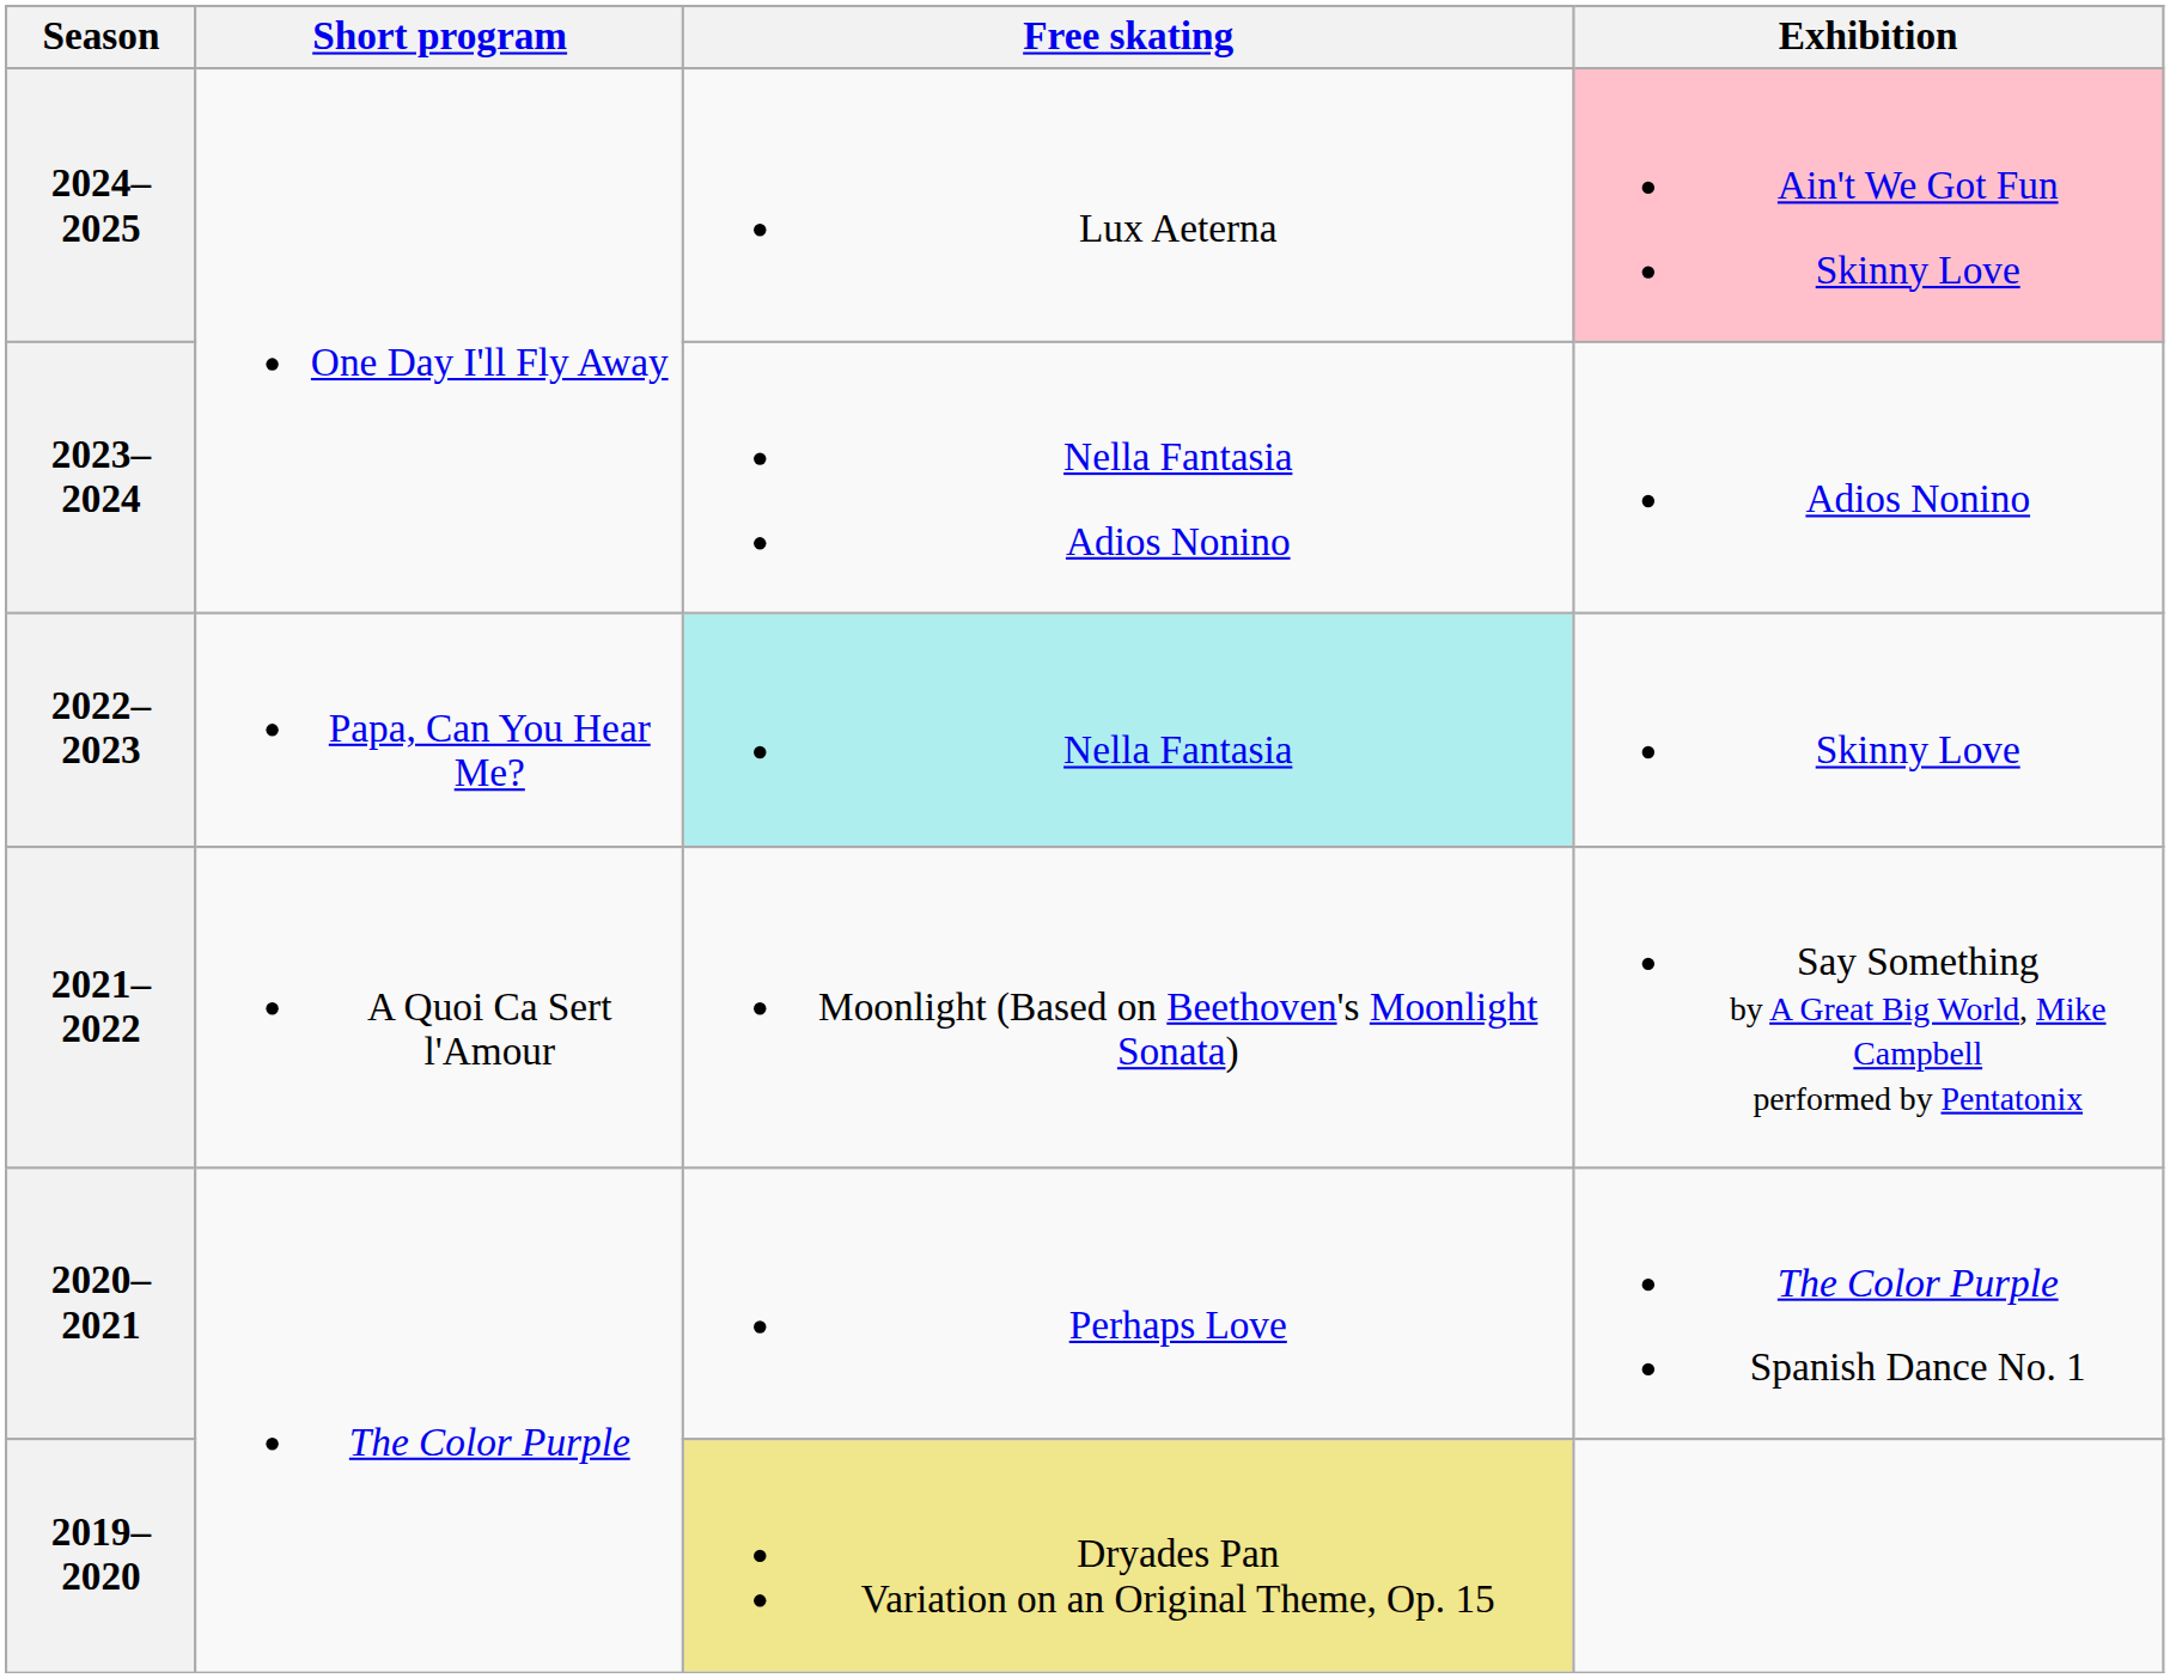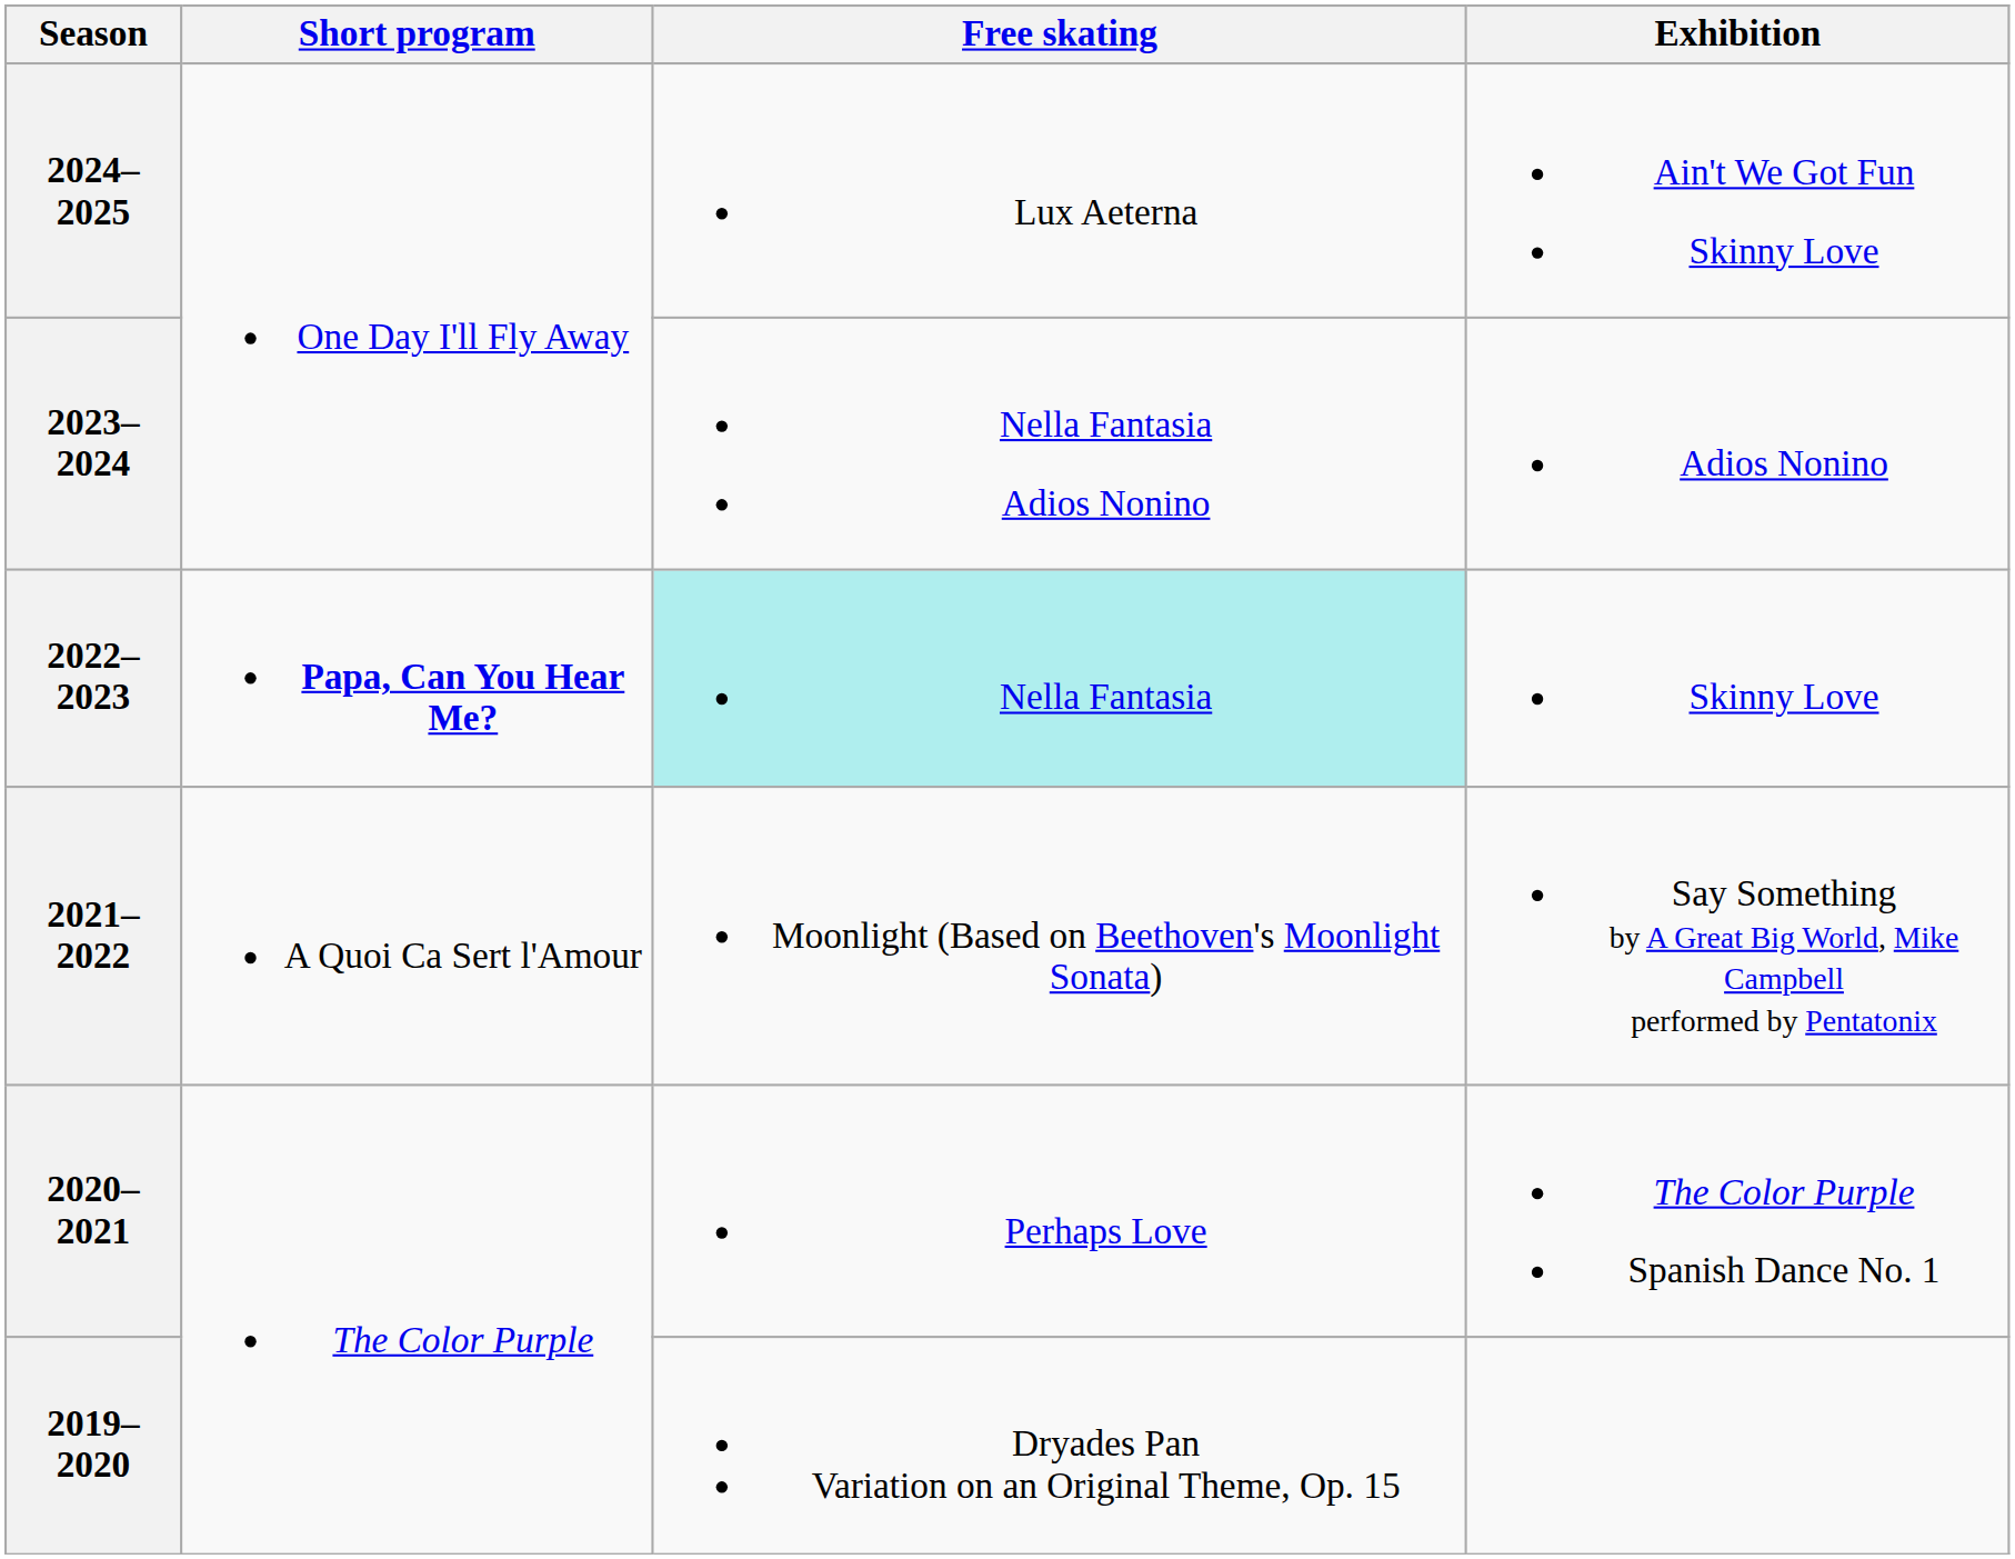2024–2025 | Exhibition: pink background -> no background
2022–2023 | Short program: normal -> bold
2019–2020 | Free skating: khaki background -> no background
